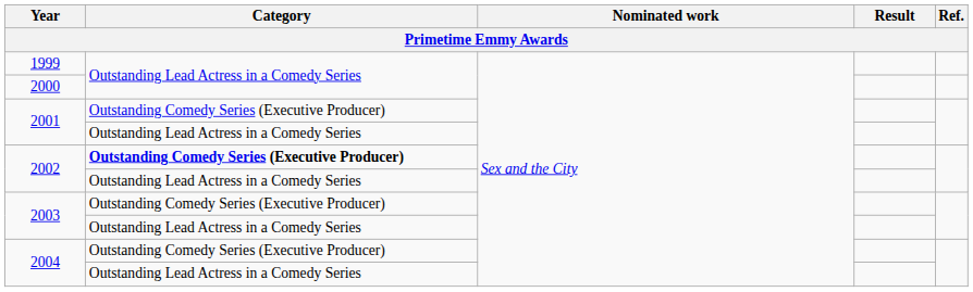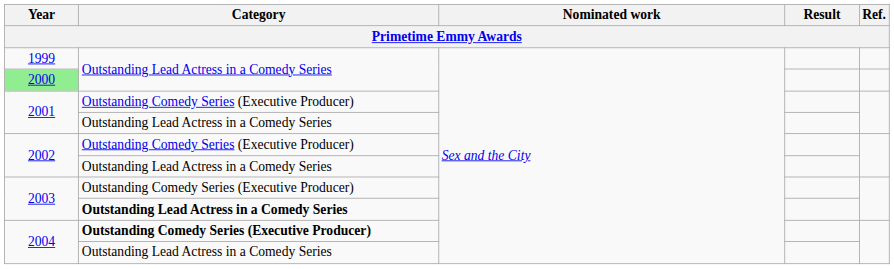2000 | Year: no background -> lightgreen background
2002 / Outstanding Comedy Series (Executive Producer) | Category: bold -> normal
2003 / Outstanding Lead Actress in a Comedy Series | Category: normal -> bold
2004 / Outstanding Comedy Series (Executive Producer) | Category: normal -> bold
